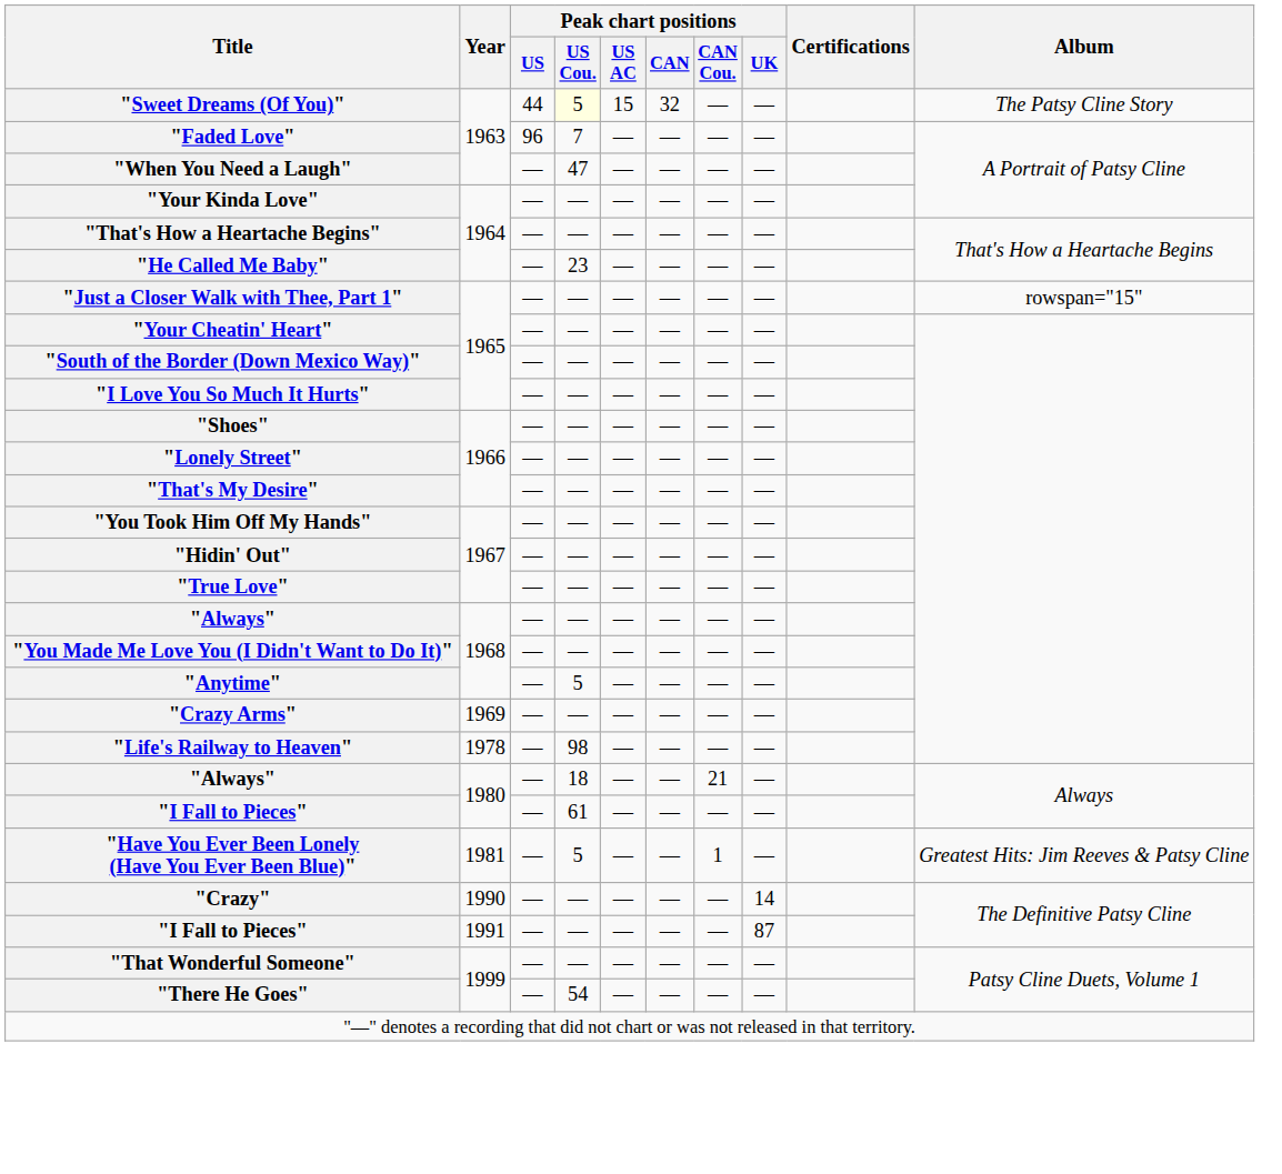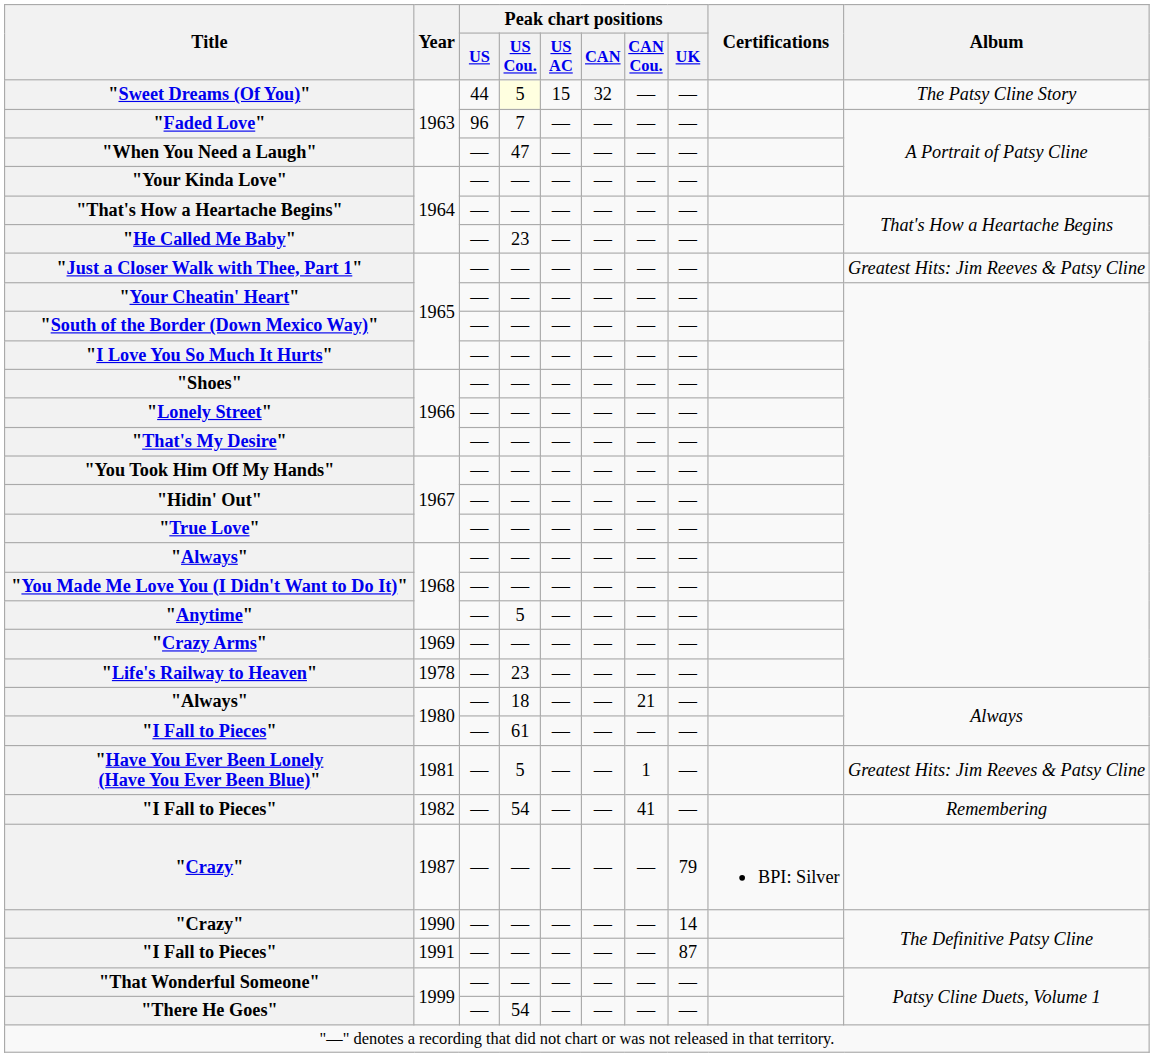"Just a Closer Walk with Thee, Part 1" | Album: rowspan="15" -> Greatest Hits: Jim Reeves & Patsy Cline
"Life's Railway to Heaven" | Peak chart positions / US Cou.: 98 -> 23
+ row: "I Fall to Pieces" | 1982 | — | 54 | — | — | 41 | — | Remembering
+ row: "Crazy" | 1987 | — | — | — | — | — | 79 | BPI: Silver
